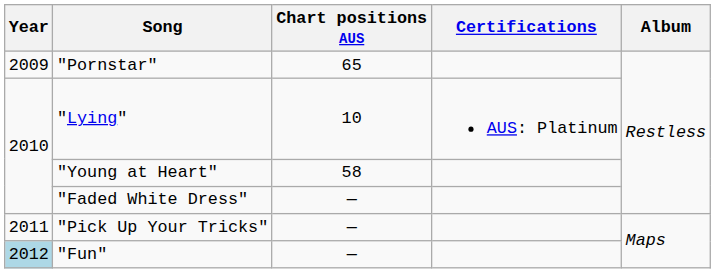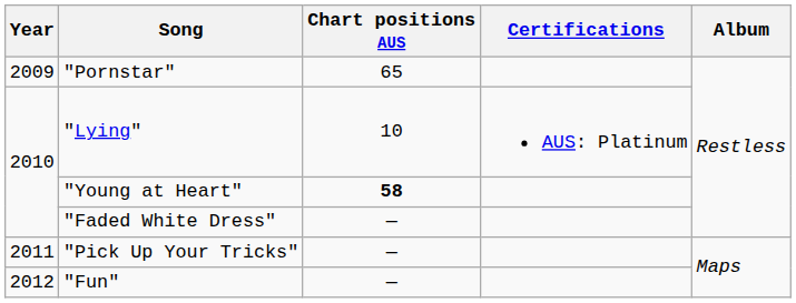"Young at Heart" | Chart positions AUS: normal -> bold
"Fun" | Year: lightblue background -> no background
